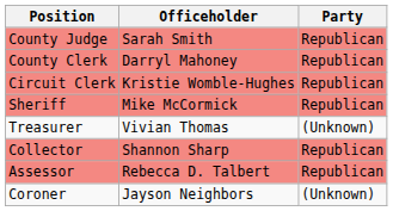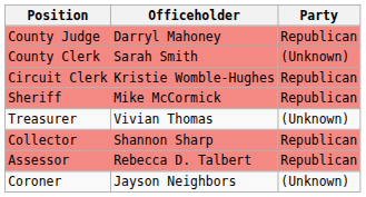County Judge | Officeholder: Sarah Smith -> Darryl Mahoney
County Clerk | Officeholder: Darryl Mahoney -> Sarah Smith
County Clerk | Party: Republican -> (Unknown)
